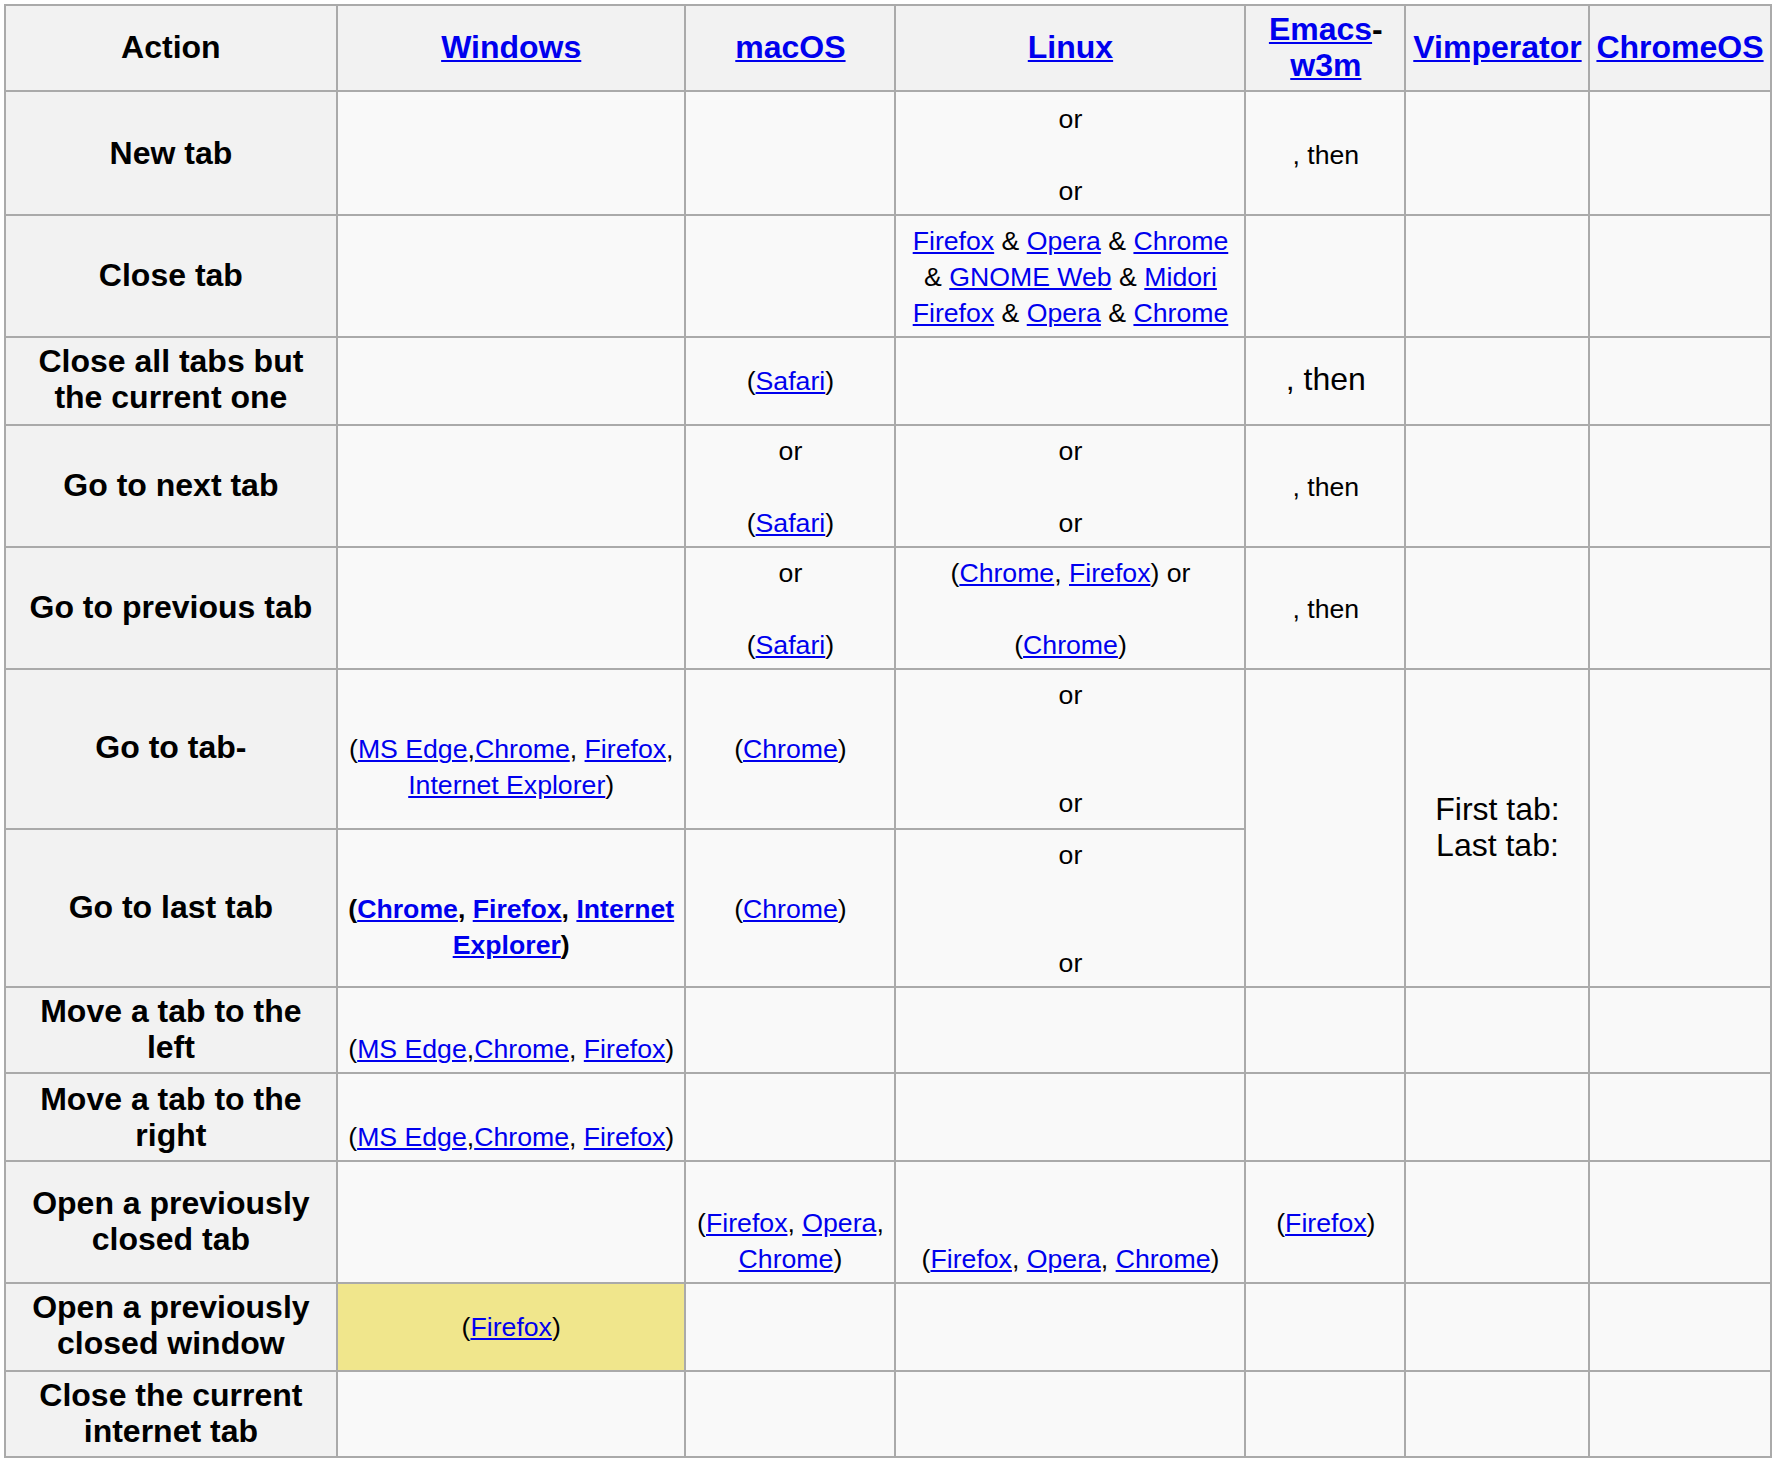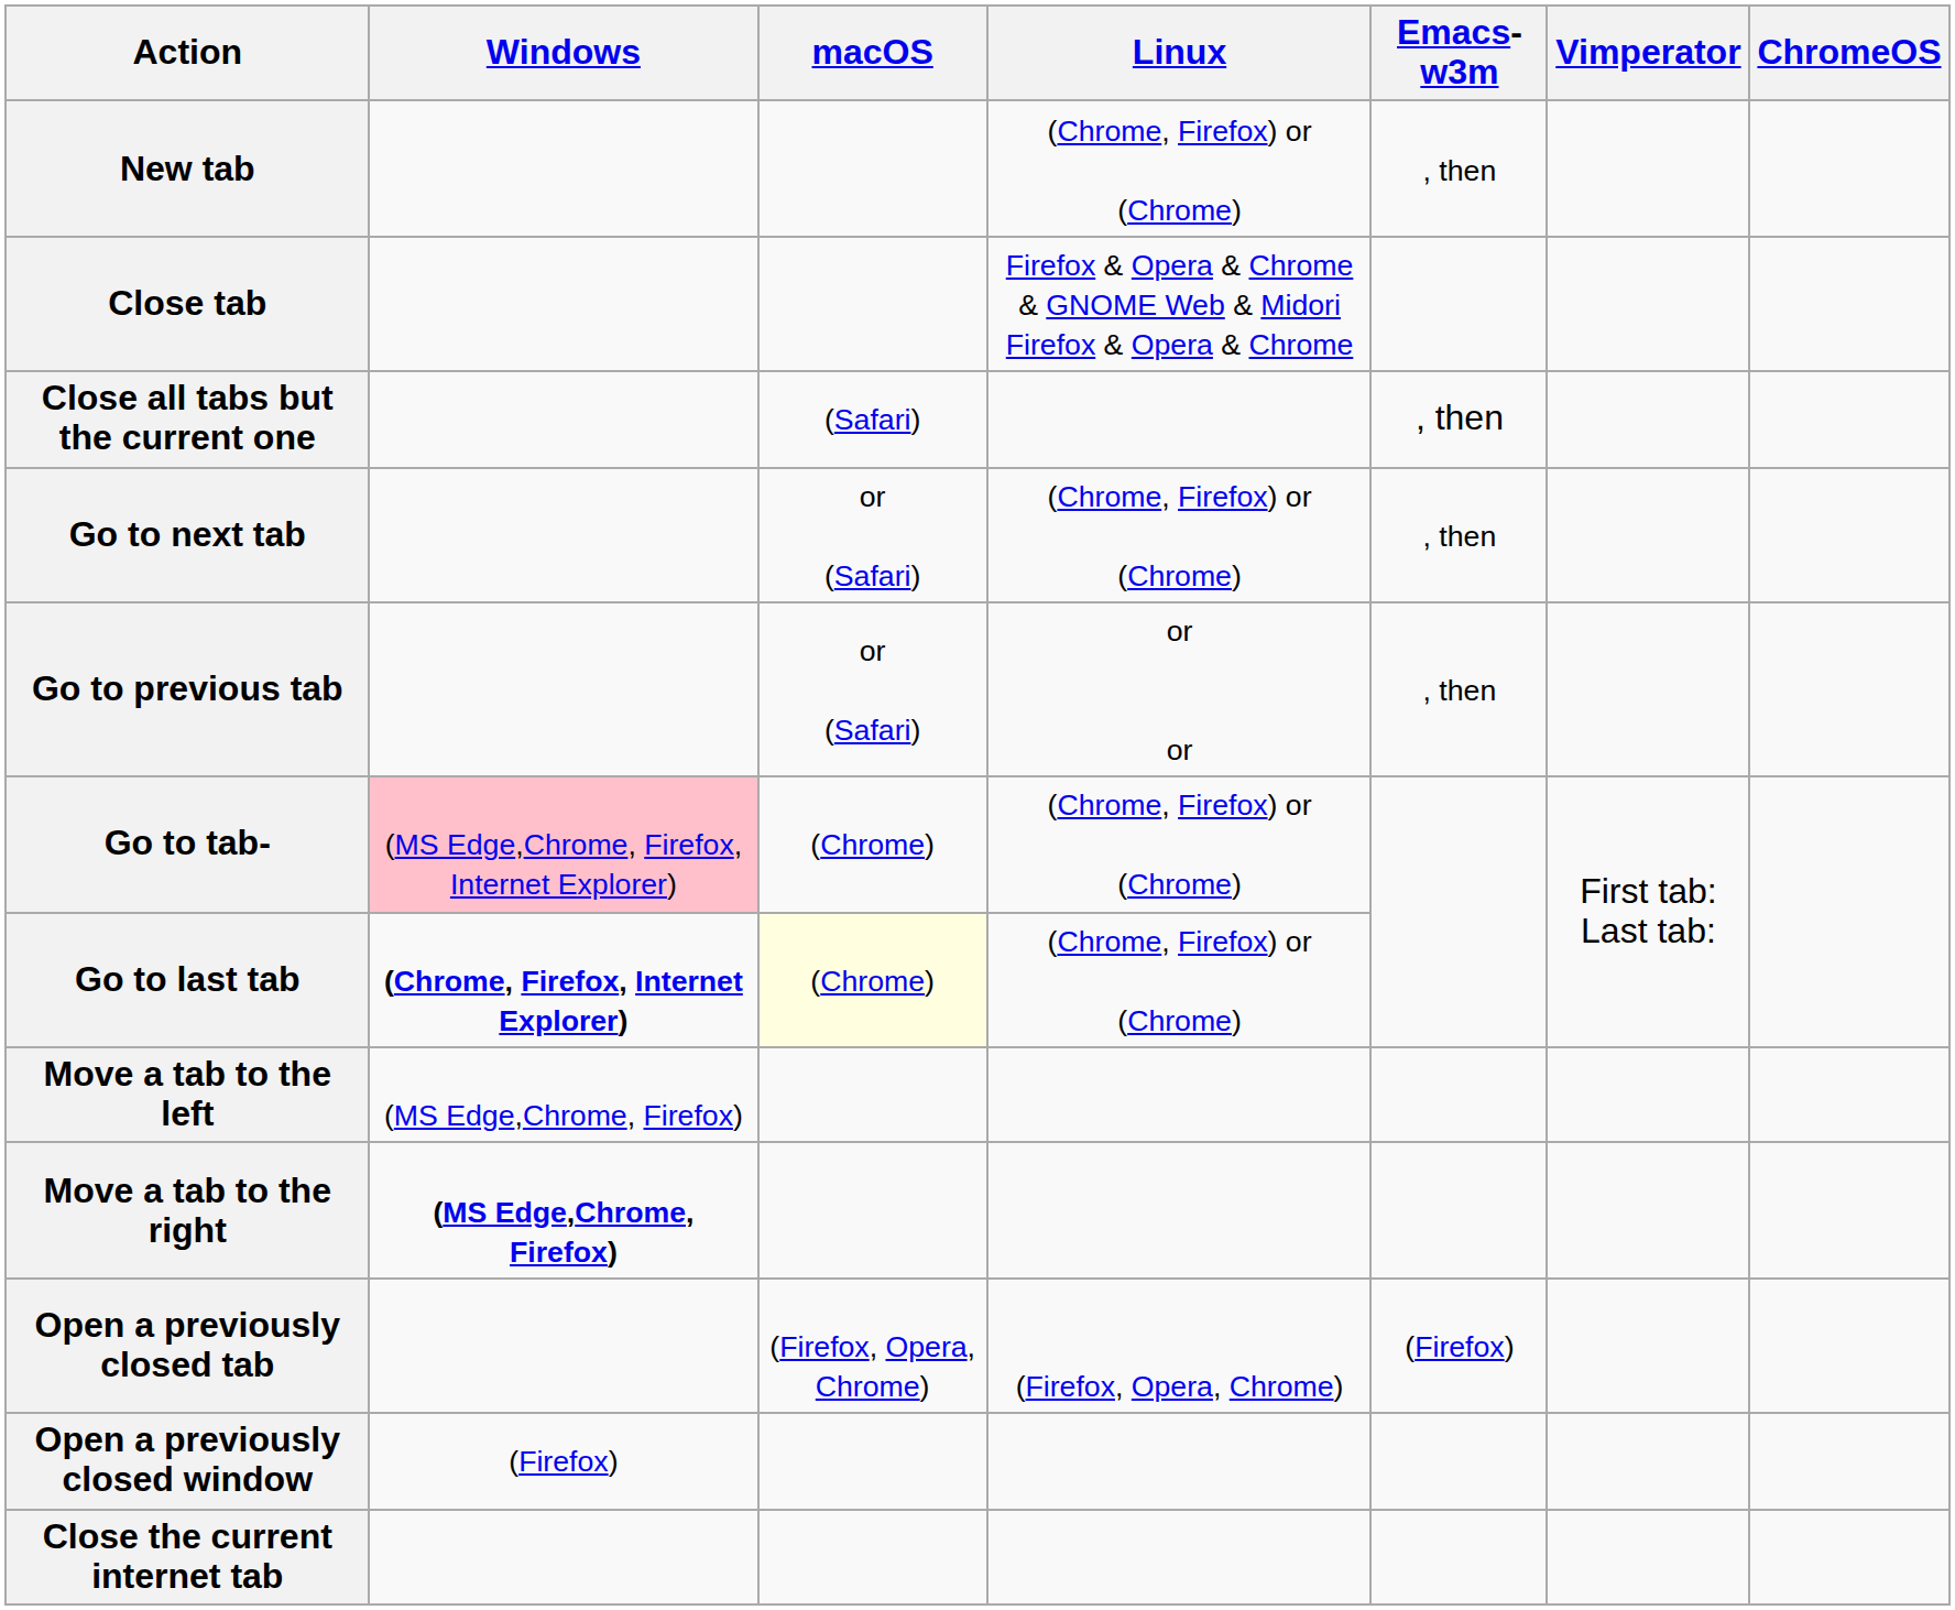New tab | Linux: or or -> (Chrome, Firefox) or (Chrome)
Go to next tab | Linux: or or -> (Chrome, Firefox) or (Chrome)
Go to previous tab | Linux: (Chrome, Firefox) or (Chrome) -> or or
Go to tab- | Windows: no background -> pink background
Go to tab- | Linux: or or -> (Chrome, Firefox) or (Chrome)
Go to last tab | macOS: no background -> lightyellow background
Go to last tab | Linux: or or -> (Chrome, Firefox) or (Chrome)
Move a tab to the right | Windows: normal -> bold
Open a previously closed window | Windows: khaki background -> no background
